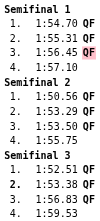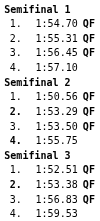1:56.45 | column 3: pink background -> no background
1:53.29 | column 1: normal -> bold
1:55.75 | column 1: normal -> bold
